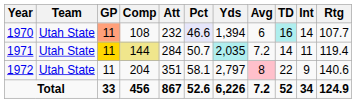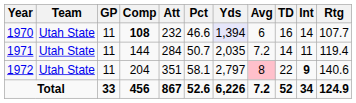1970 | GP: lightsalmon background -> no background
1970 | Comp: normal -> bold
1970 | Pct: lavender background -> no background
1970 | Yds: no background -> lavender background
1970 | TD: paleturquoise background -> no background
1971 | GP: gold background -> no background
1971 | Comp: khaki background -> no background
1971 | Yds: paleturquoise background -> no background
1972 | Int: normal -> bold
